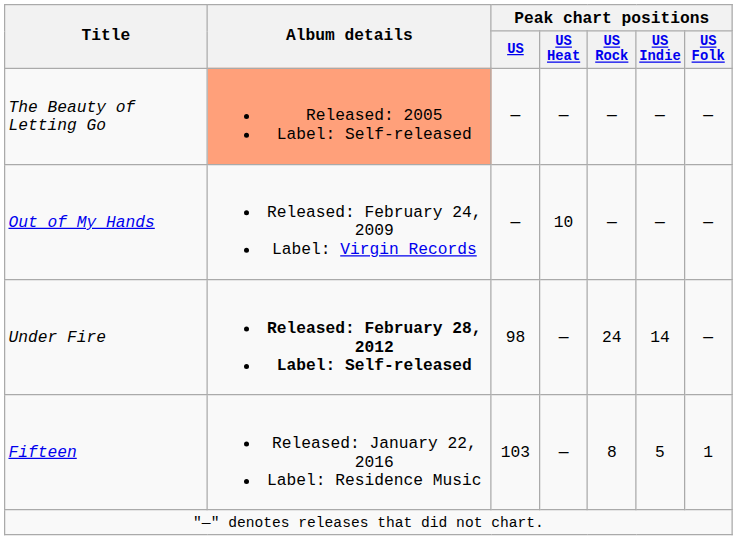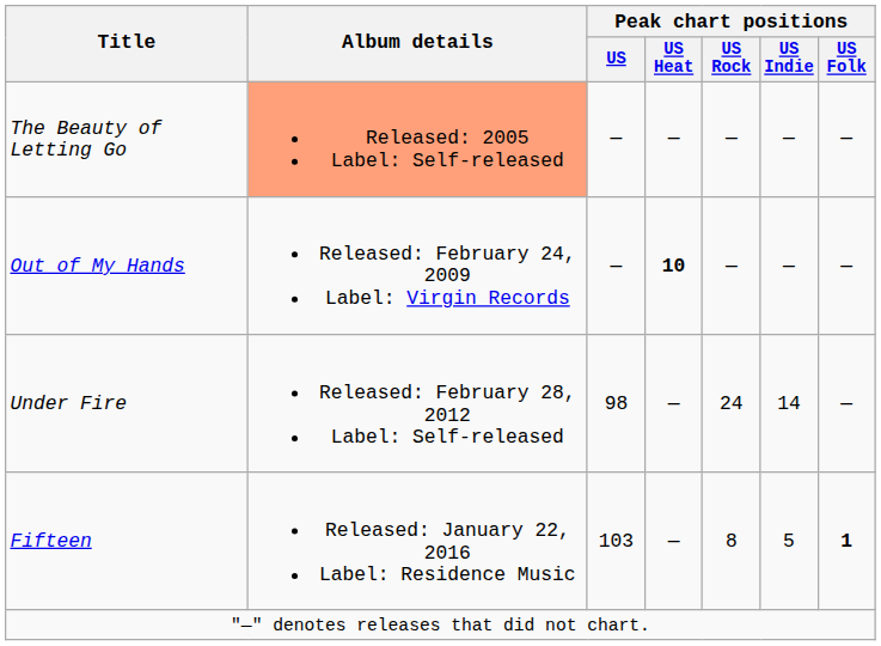Out of My Hands | Peak chart positions / US Heat: normal -> bold
Under Fire | Album details: bold -> normal
Fifteen | Peak chart positions / US Folk: normal -> bold
